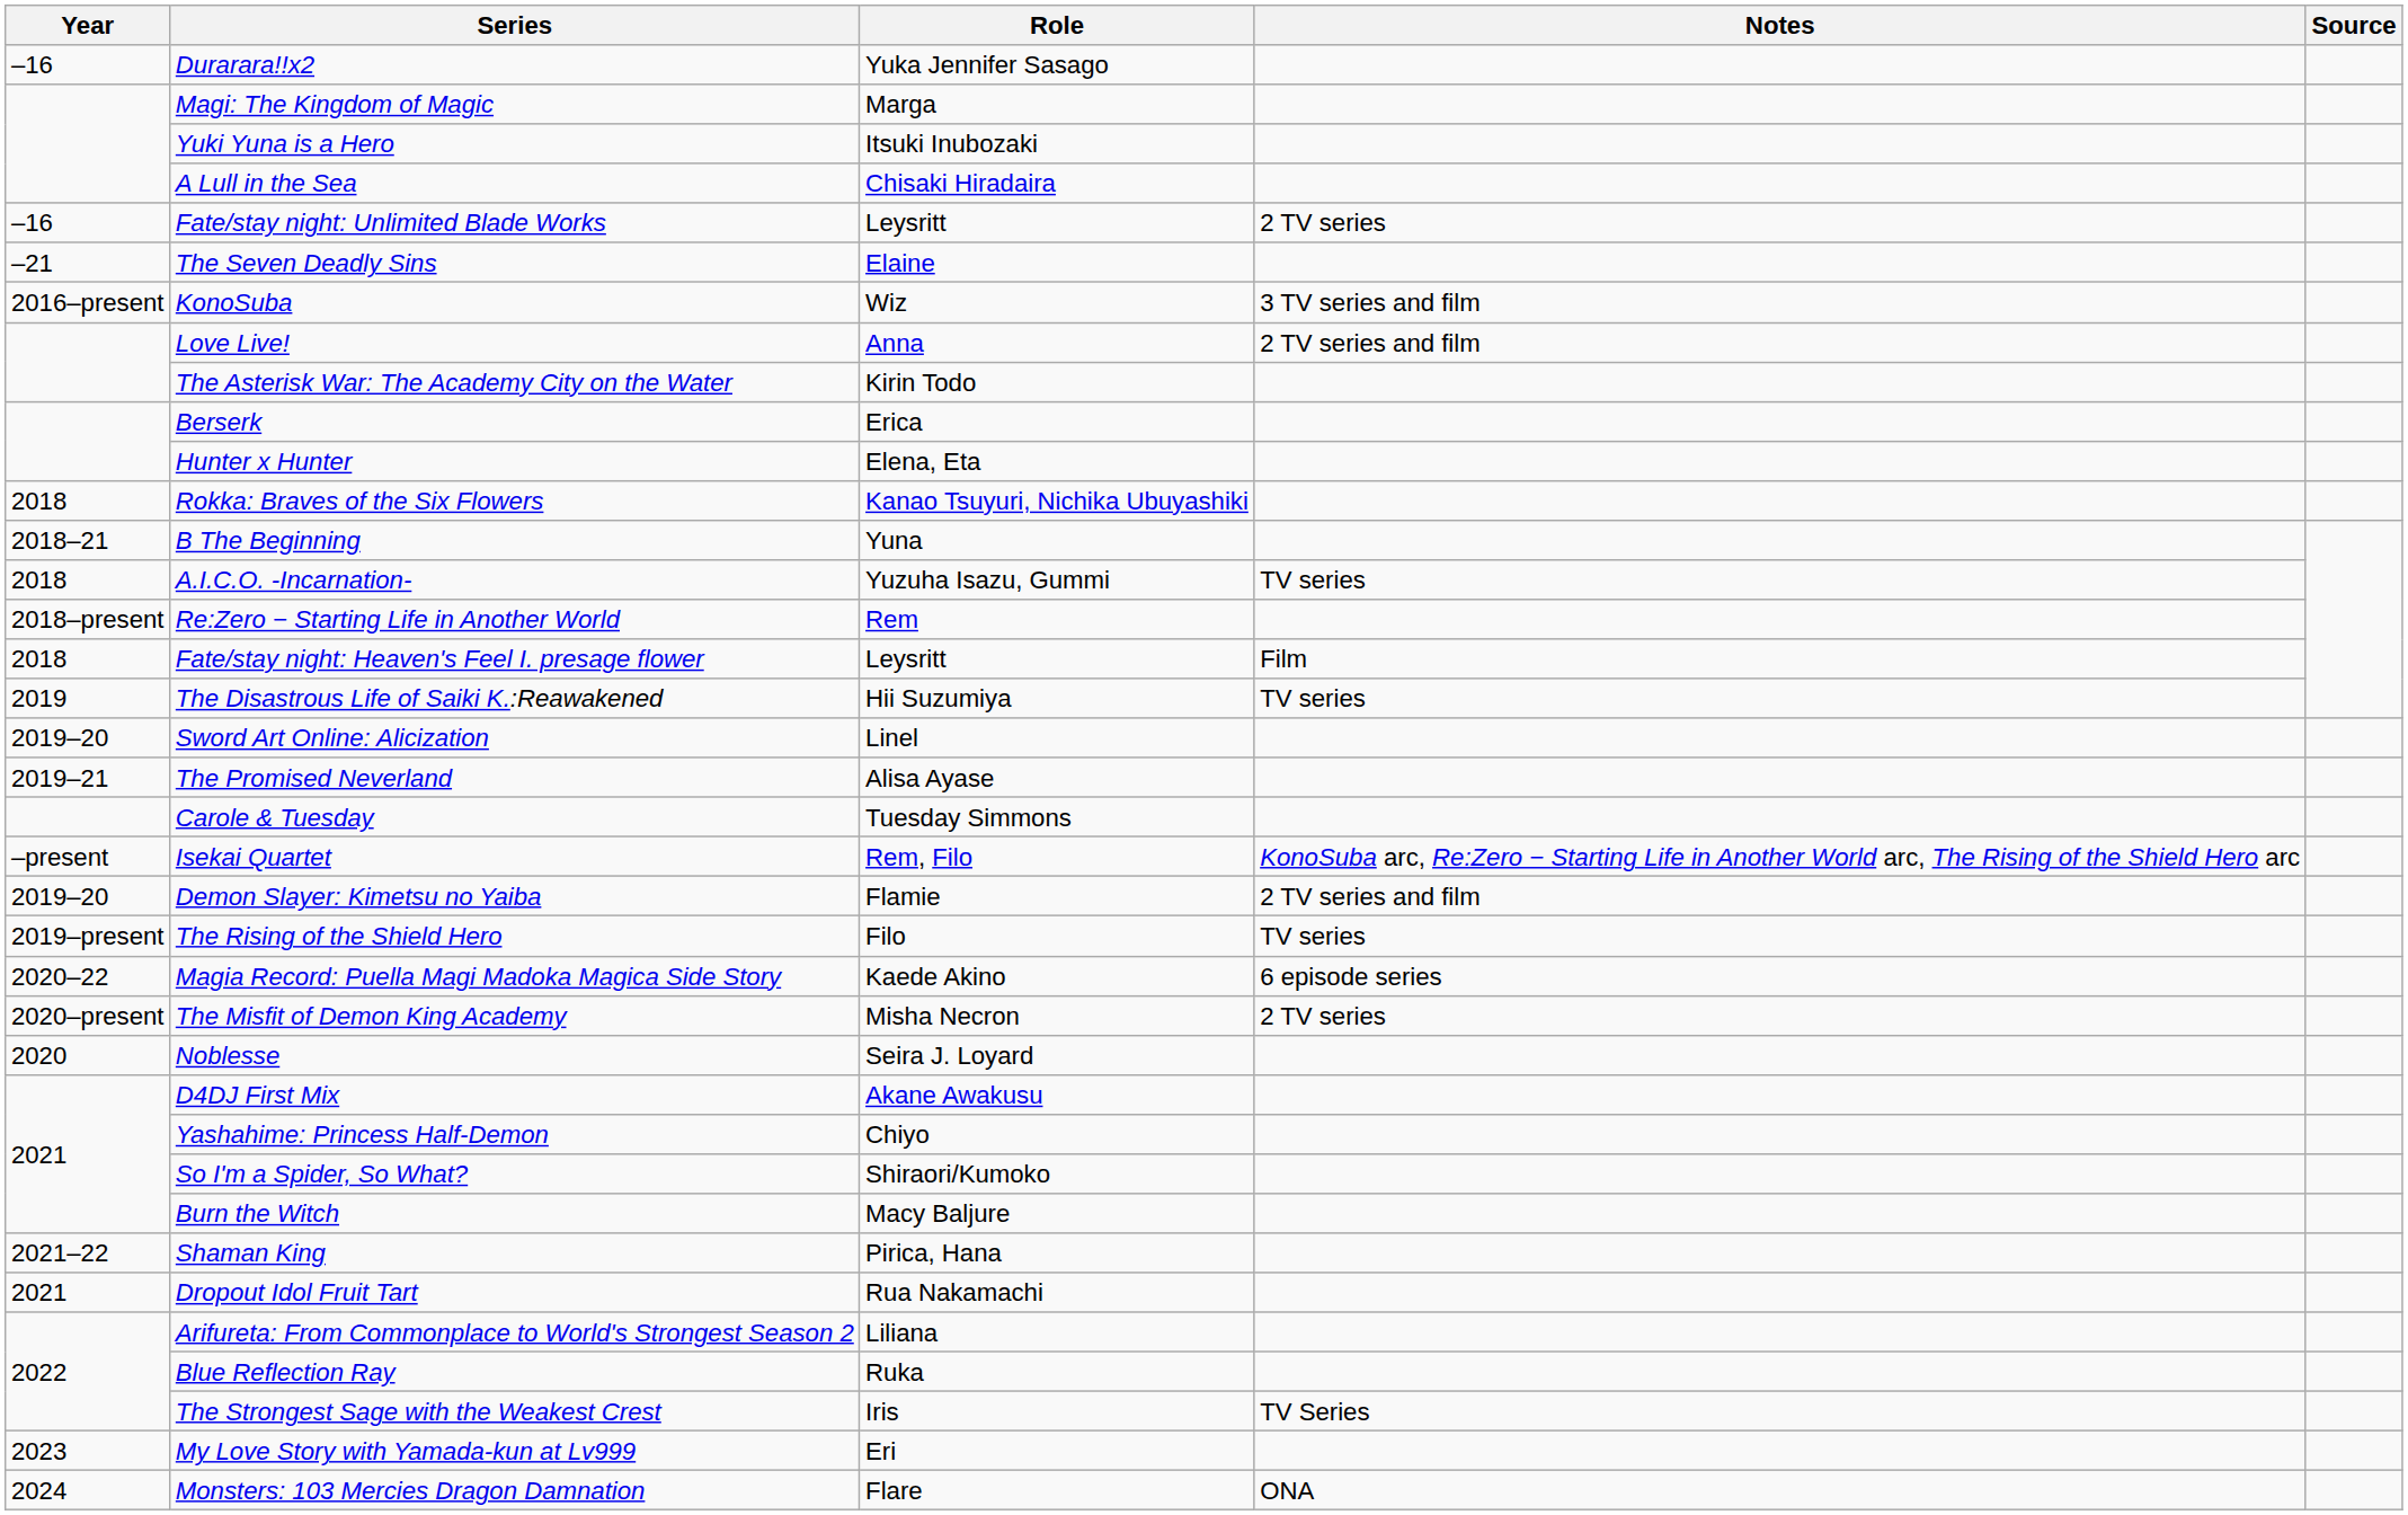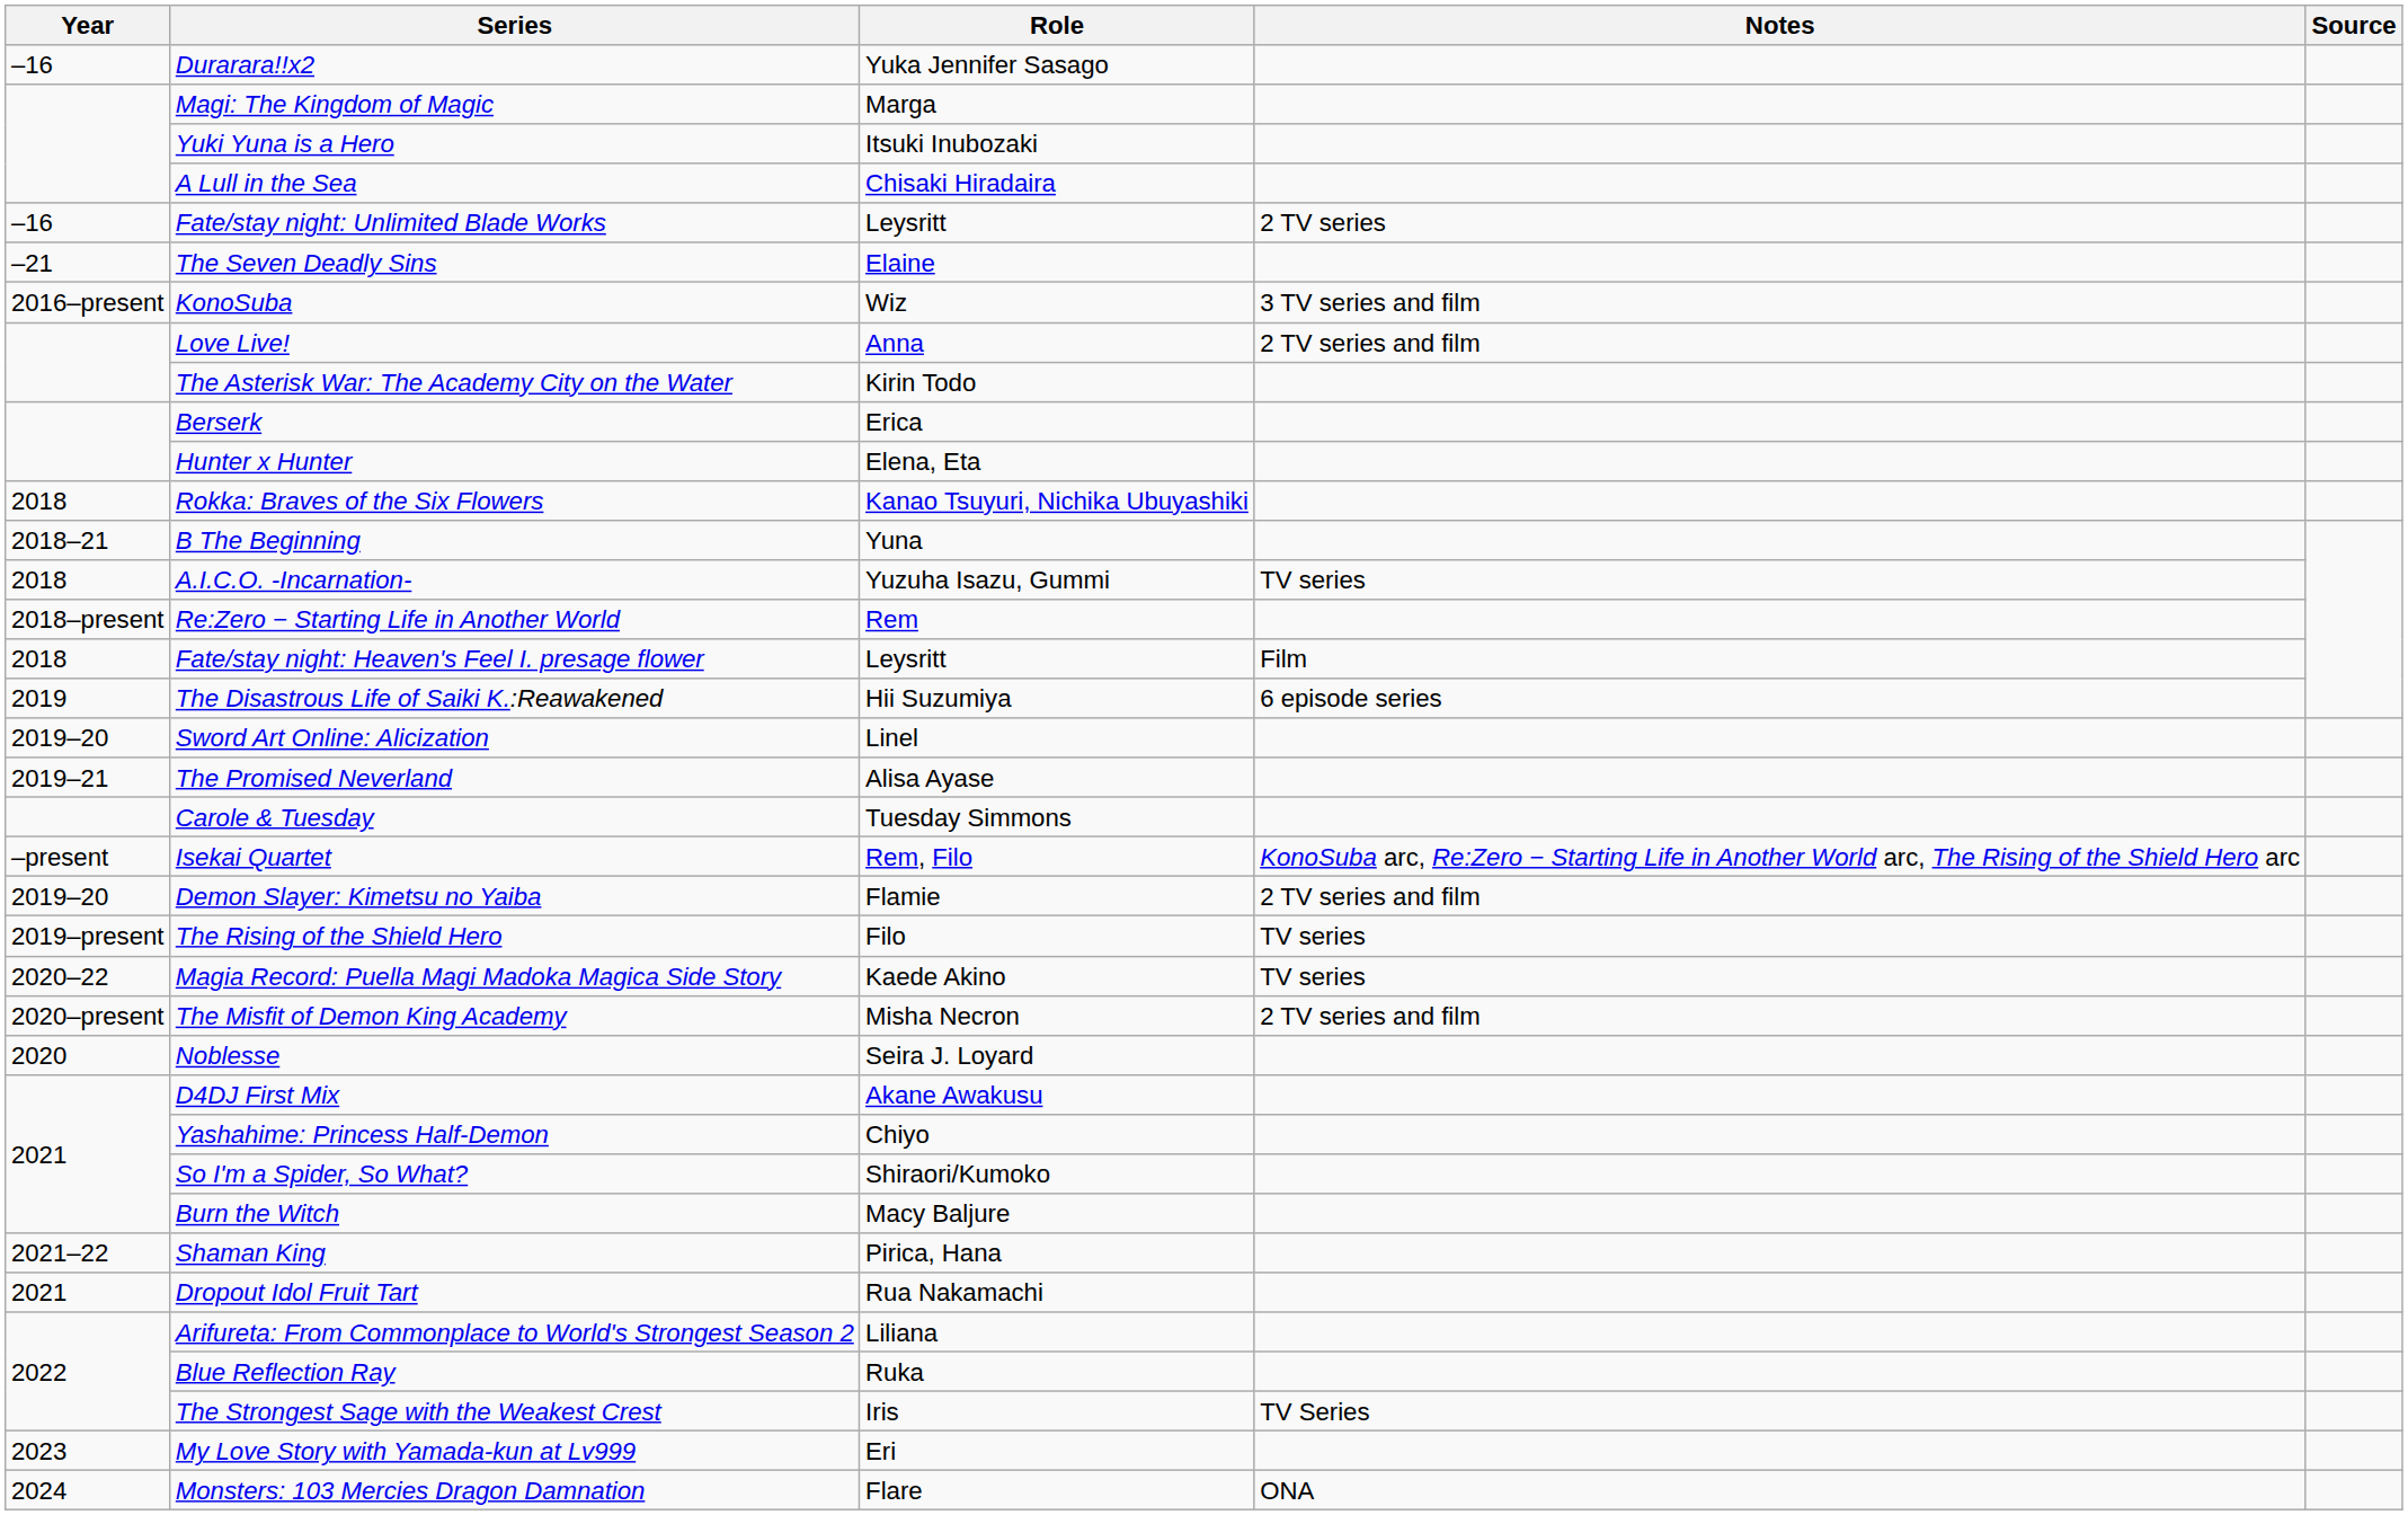The Disastrous Life of Saiki K.:Reawakened | Notes: TV series -> 6 episode series
Magia Record: Puella Magi Madoka Magica Side Story | Notes: 6 episode series -> TV series
The Misfit of Demon King Academy | Notes: 2 TV series -> 2 TV series and film
